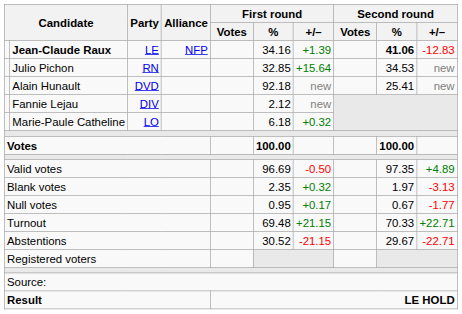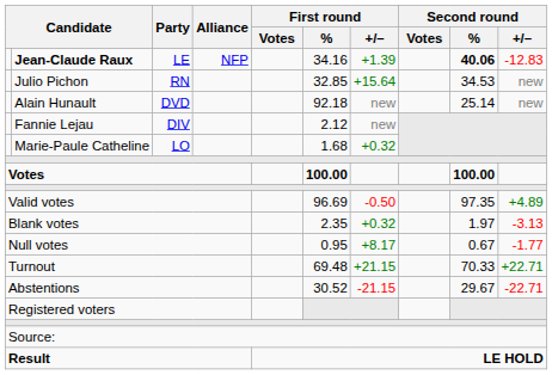Jean-Claude Raux | Second round / %: 41.06 -> 40.06
Alain Hunault | Second round / %: 25.41 -> 25.14
Marie-Paule Catheline | First round / %: 6.18 -> 1.68
Null votes | First round / +/–: +0.17 -> +8.17
